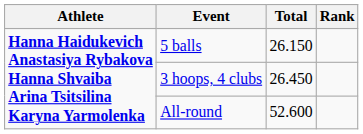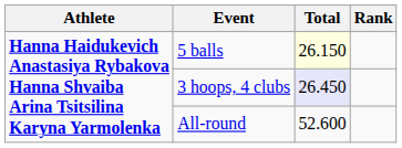5 balls | Total: no background -> lightyellow background
3 hoops, 4 clubs | Total: no background -> lavender background
